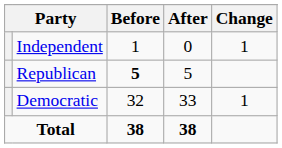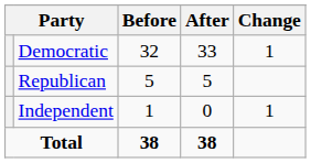rows swapped: Democratic <-> Independent
Republican | Before: bold -> normal
